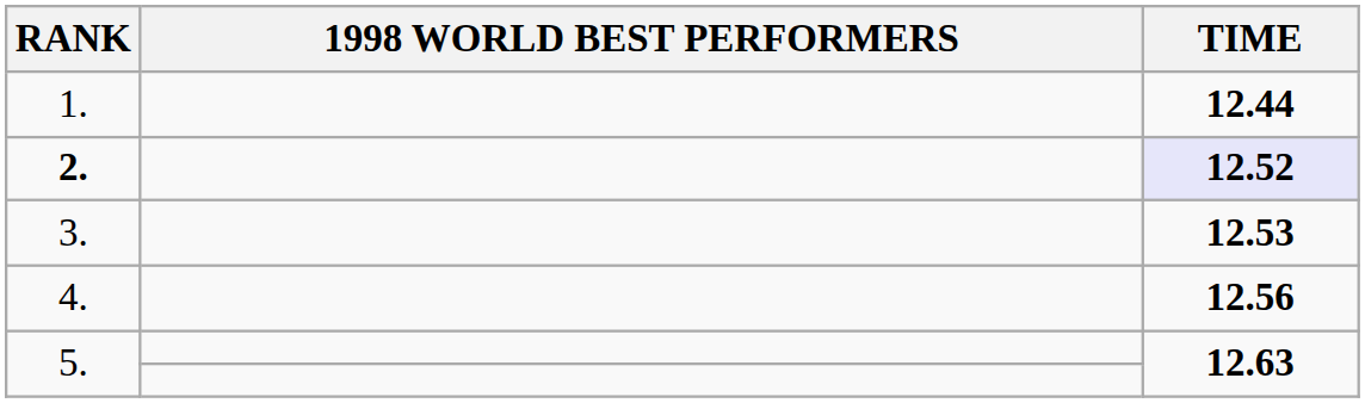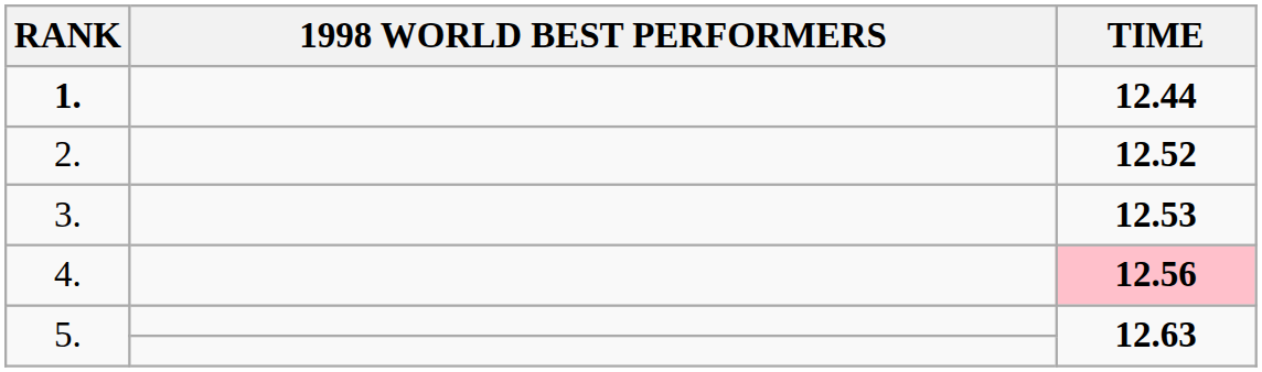1. | RANK: normal -> bold
2. | RANK: bold -> normal
2. | TIME: lavender background -> no background
4. | TIME: no background -> pink background
